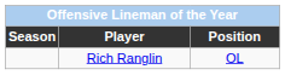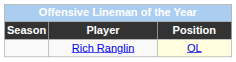Rich Ranglin | Position: no background -> lightyellow background
